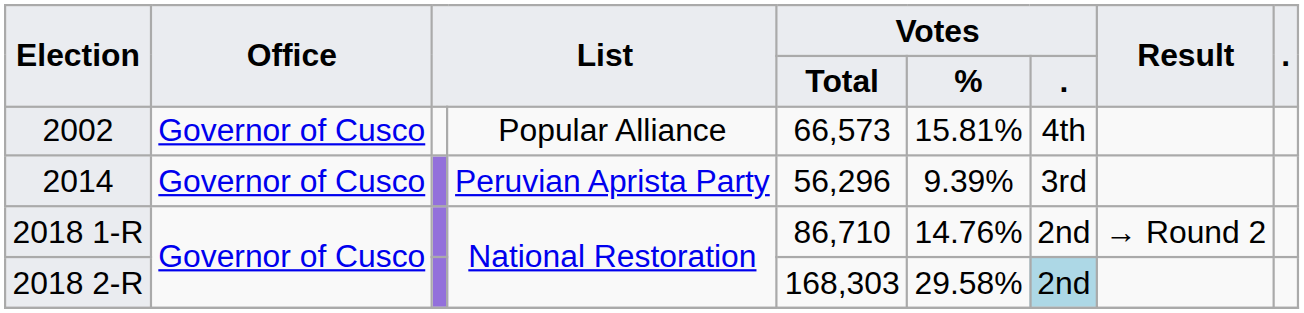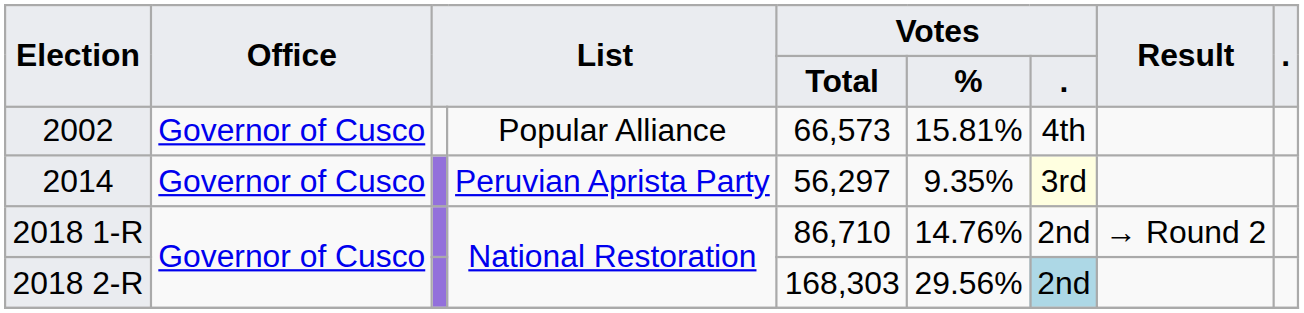2014 | Votes / Total: 56,296 -> 56,297
2014 | Votes / %: 9.39% -> 9.35%
2014 | Votes / .: no background -> lightyellow background
2018 2-R | Votes / %: 29.58% -> 29.56%
